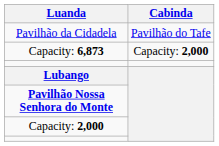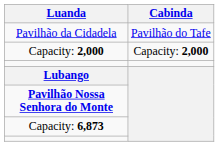row 3 | Luanda: Capacity: 6,873 -> Capacity: 2,000
row 7 | Luanda: Capacity: 2,000 -> Capacity: 6,873
